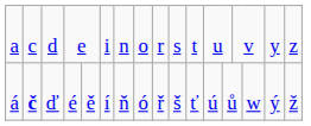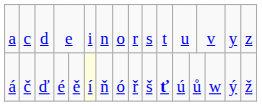á | column 2: bold -> normal
á | column 6: no background -> lightyellow background
á | column 11: normal -> bold
